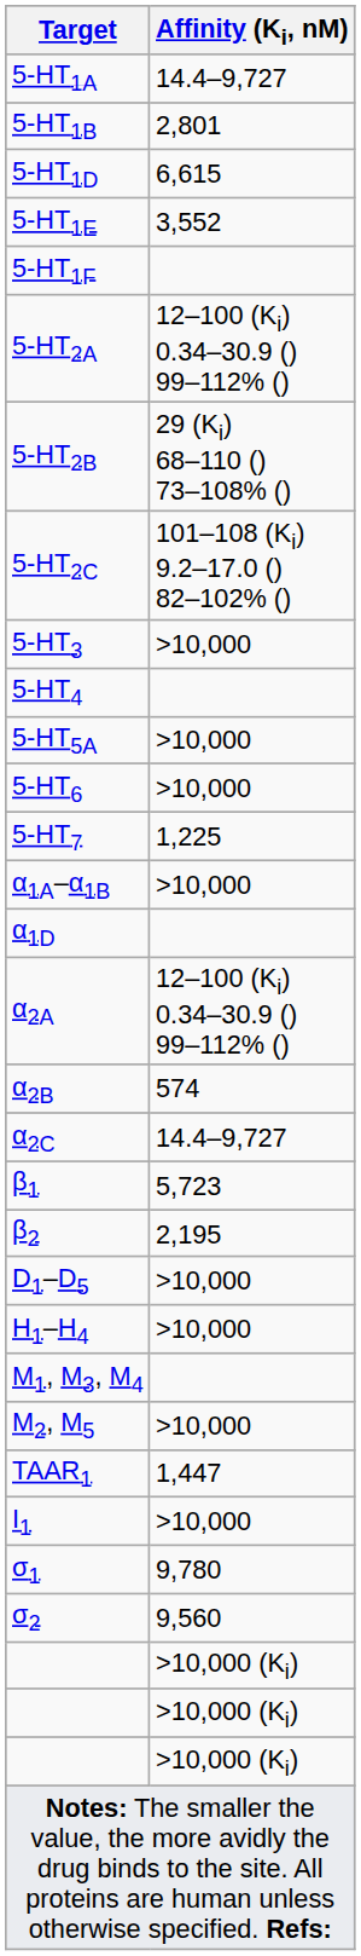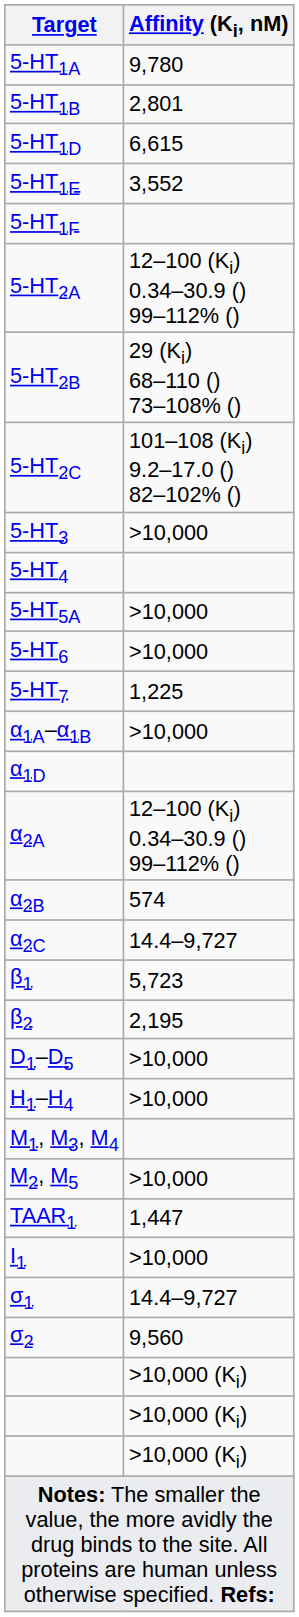row 2 | Affinity (Ki, nM): 14.4–9,727 -> 9,780
row 28 | Affinity (Ki, nM): 9,780 -> 14.4–9,727
